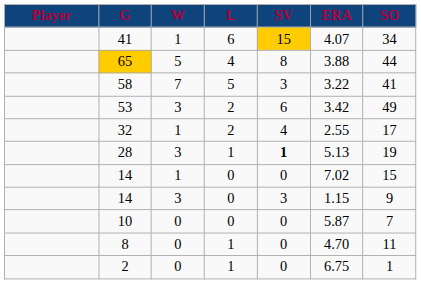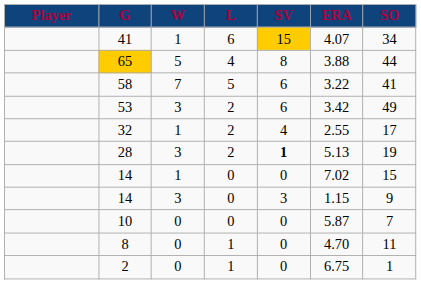58 | SV: 3 -> 6
28 | L: 1 -> 2
